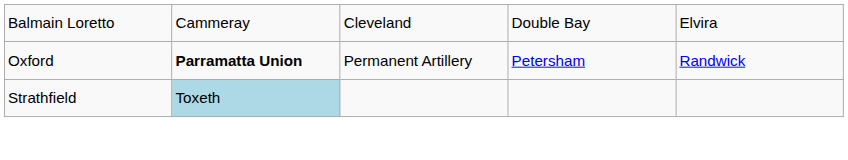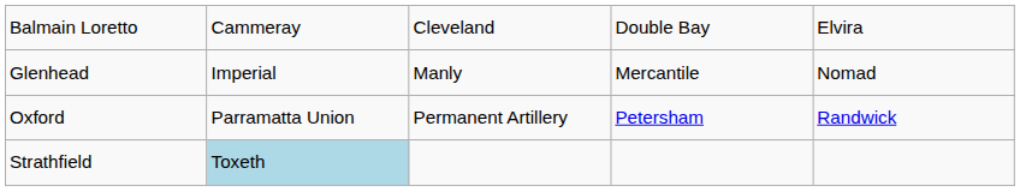+ row: Glenhead | Imperial | Manly | Mercantile | Nomad
Oxford | column 2: bold -> normal
